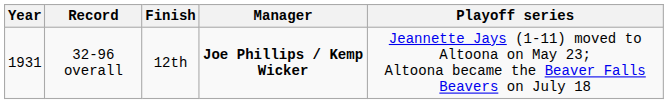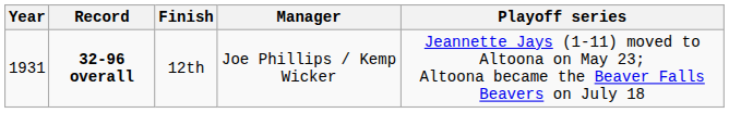row 2 | Record: normal -> bold
row 2 | Manager: bold -> normal
